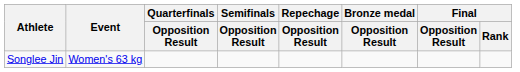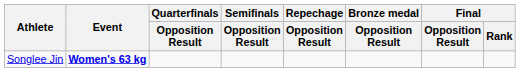Songlee Jin | Event: normal -> bold
